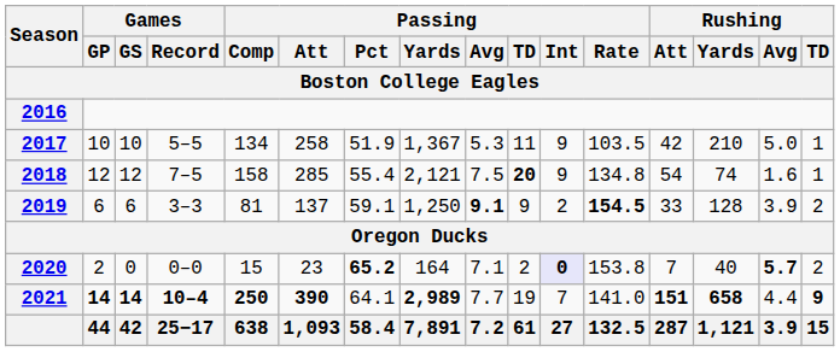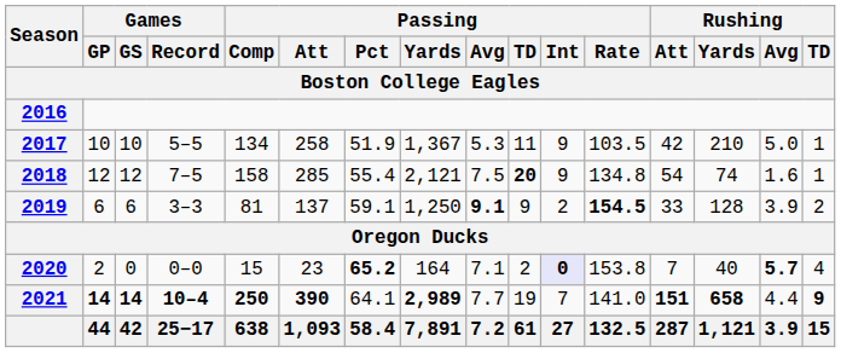2020 | Rushing / TD / Boston College Eagles: 2 -> 4
